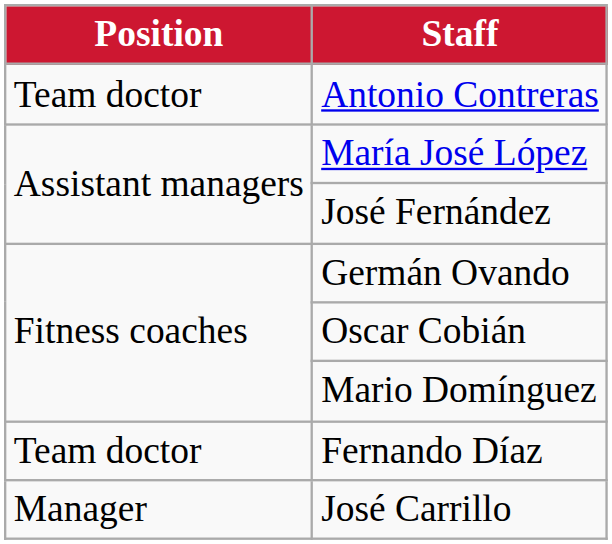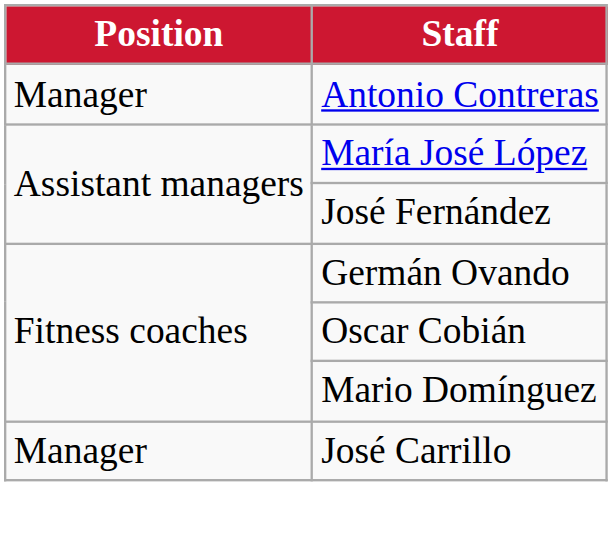Antonio Contreras | Position: Team doctor -> Manager
- row: Team doctor | Fernando Díaz
